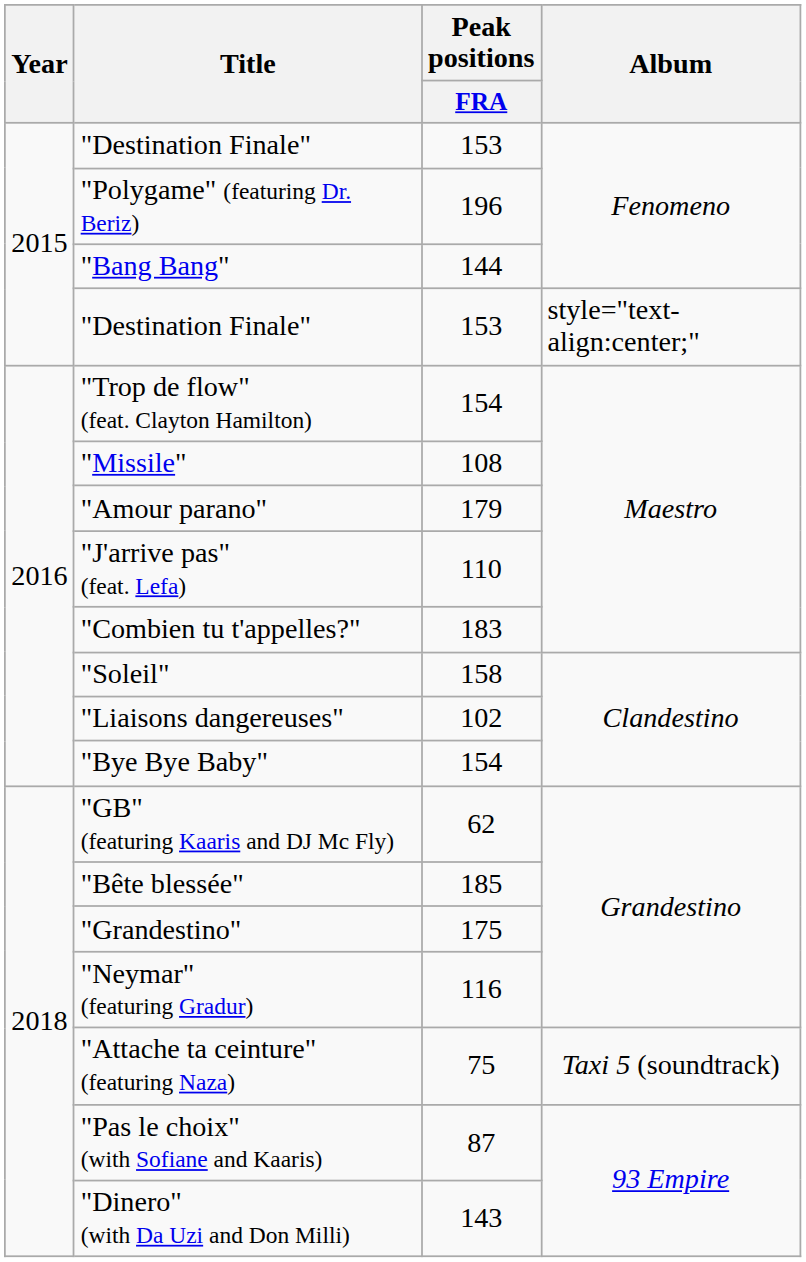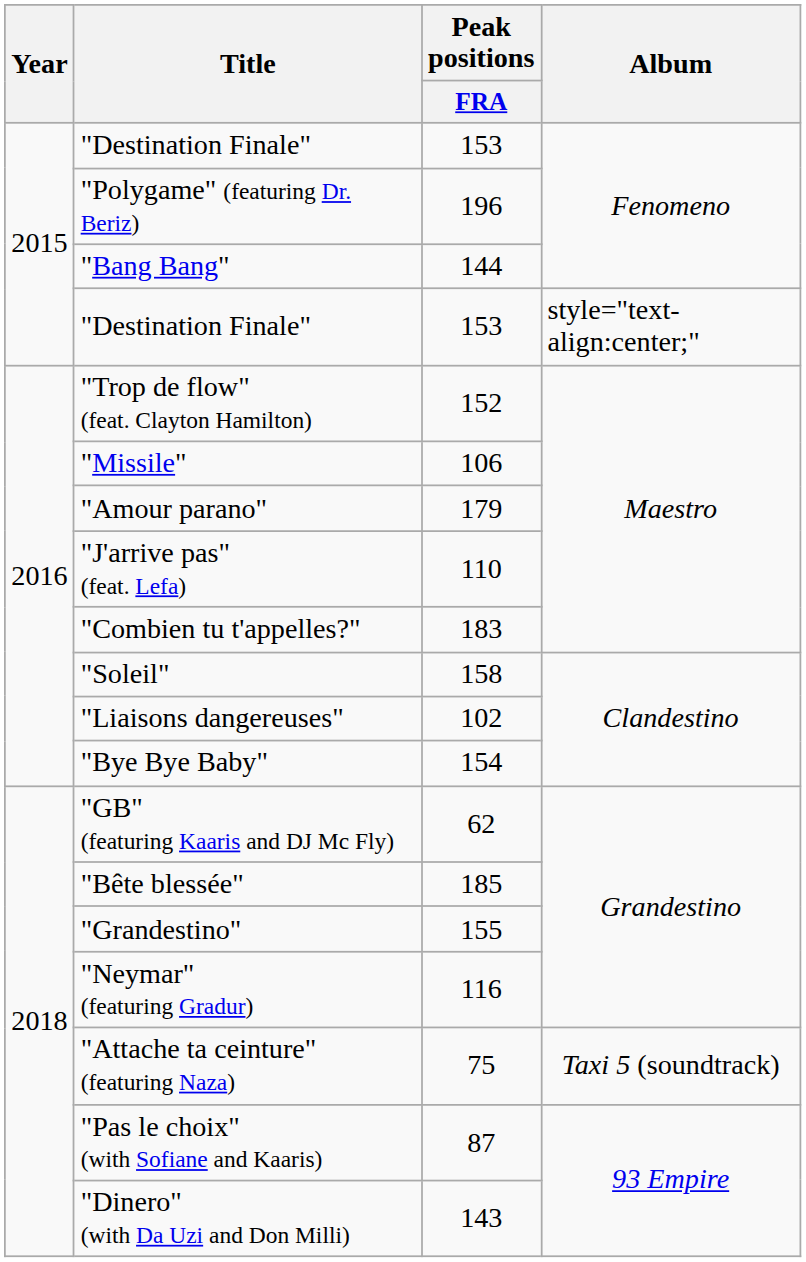"Trop de flow" (feat. Clayton Hamilton) | Peak positions / FRA: 154 -> 152
"Missile" | Peak positions / FRA: 108 -> 106
"Grandestino" | Peak positions / FRA: 175 -> 155
